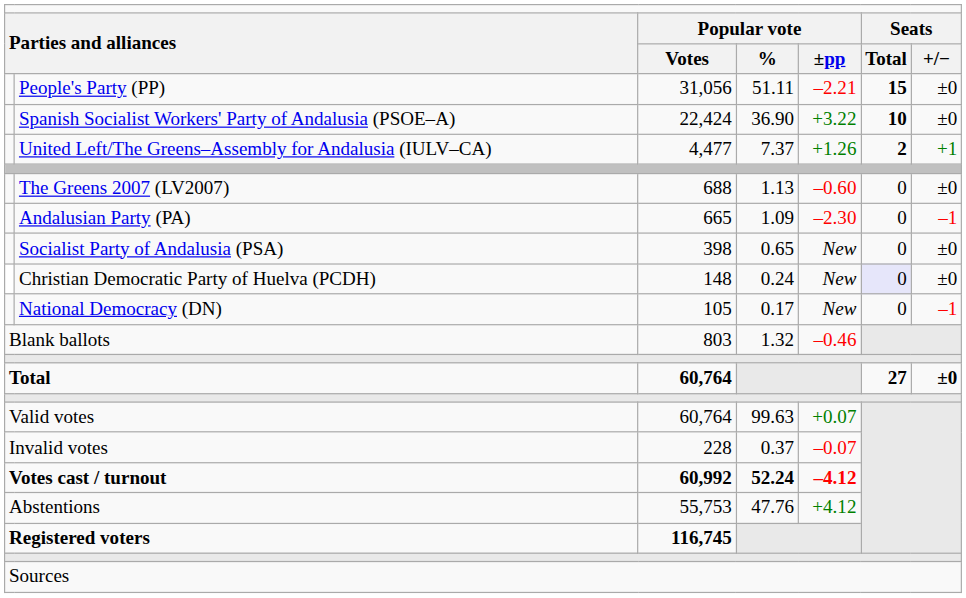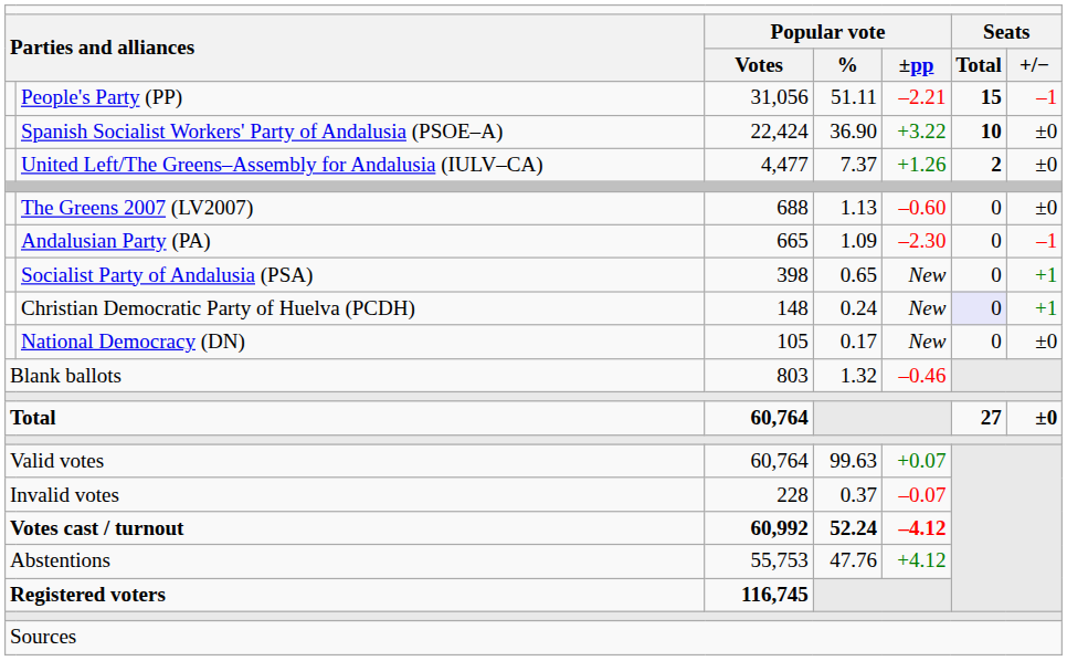People's Party (PP) | column 7: ±0 -> –1
United Left/The Greens–Assembly for Andalusia (IULV–CA) | column 7: +1 -> ±0
Socialist Party of Andalusia (PSA) | column 7: ±0 -> +1
Christian Democratic Party of Huelva (PCDH) | column 7: ±0 -> +1
National Democracy (DN) | column 7: –1 -> ±0
